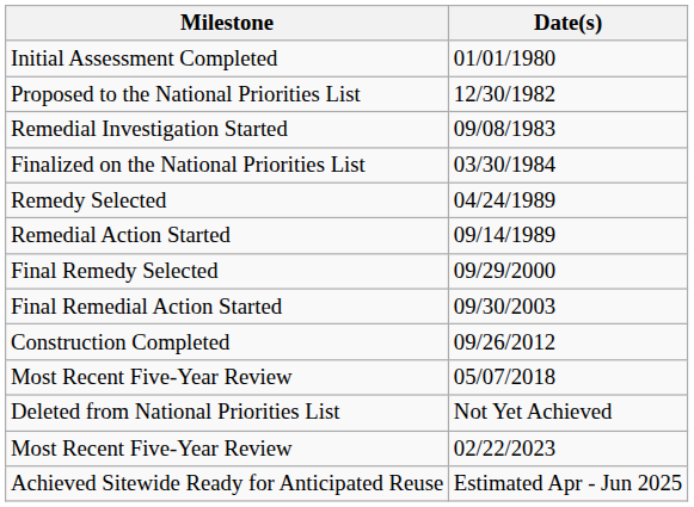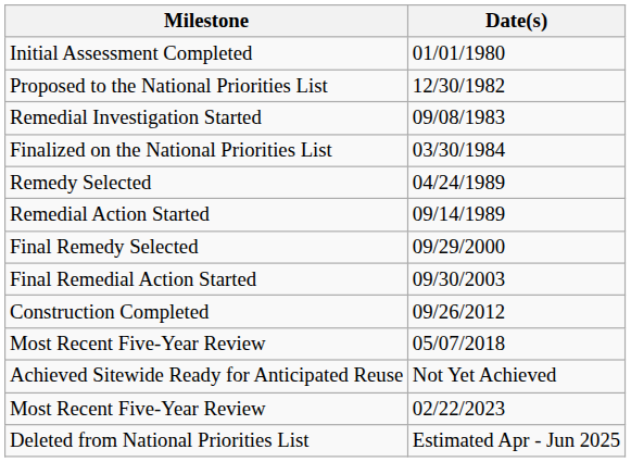row 12 | Milestone: Deleted from National Priorities List -> Achieved Sitewide Ready for Anticipated Reuse
row 14 | Milestone: Achieved Sitewide Ready for Anticipated Reuse -> Deleted from National Priorities List
